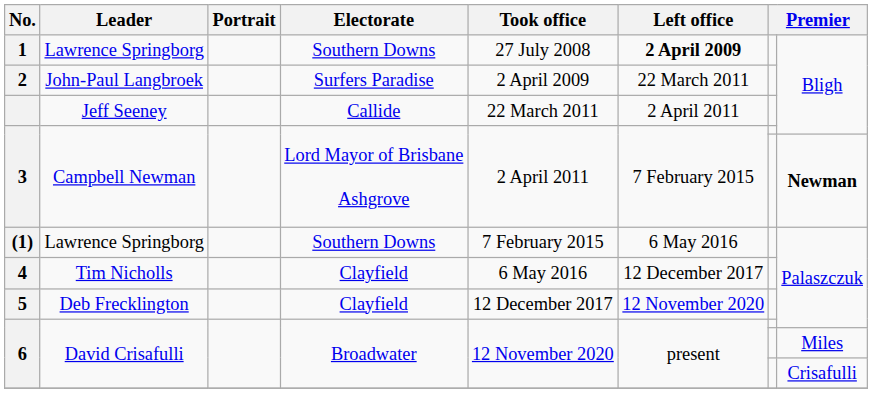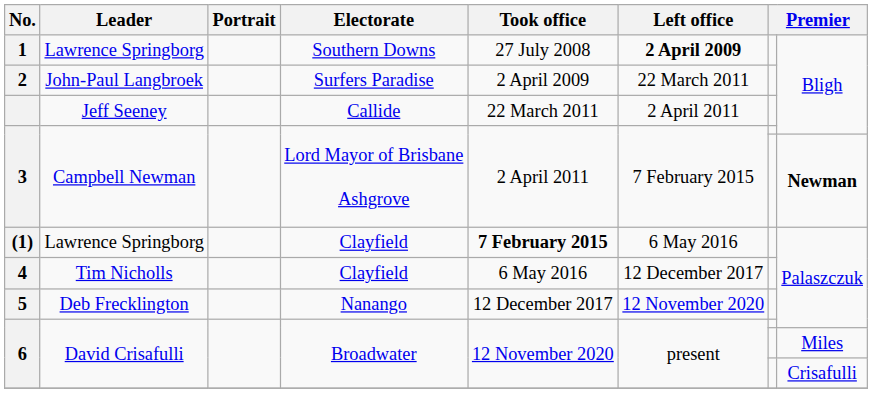(1) | Electorate: Southern Downs -> Clayfield
(1) | Took office: normal -> bold
5 | Electorate: Clayfield -> Nanango
